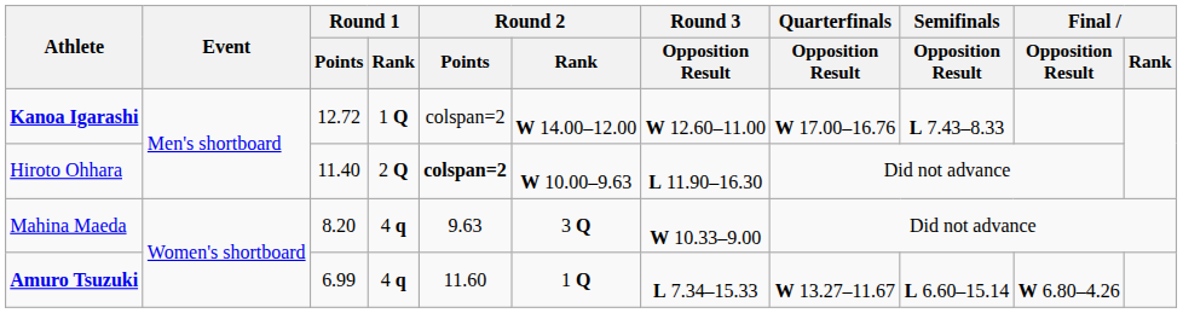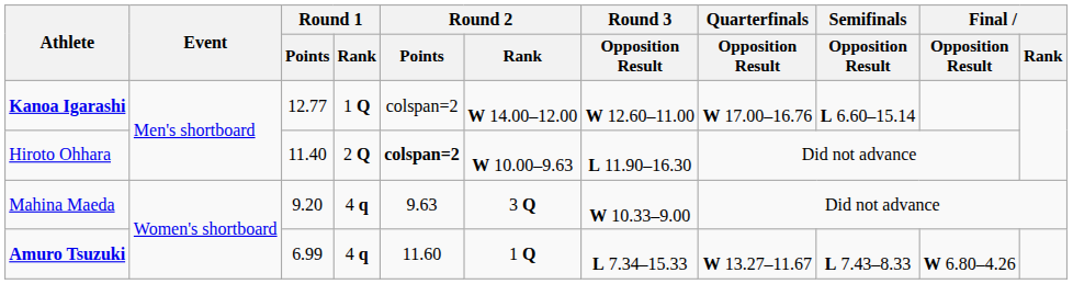Kanoa Igarashi | Round 1 / Points: 12.72 -> 12.77
Kanoa Igarashi | Semifinals / Opposition Result: L 7.43–8.33 -> L 6.60–15.14
Mahina Maeda | Round 1 / Points: 8.20 -> 9.20
Amuro Tsuzuki | Semifinals / Opposition Result: L 6.60–15.14 -> L 7.43–8.33
